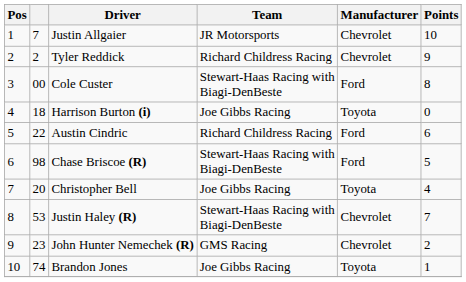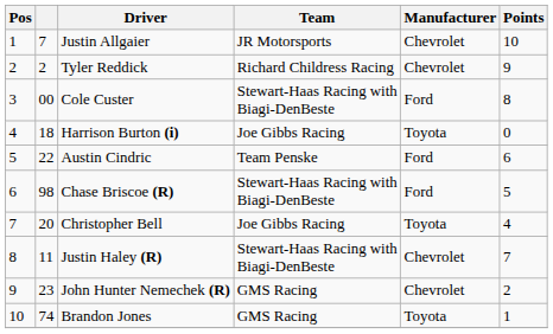Austin Cindric | Team: Richard Childress Racing -> Team Penske
Justin Haley (R) | column 2: 53 -> 11
Brandon Jones | Team: Joe Gibbs Racing -> GMS Racing
